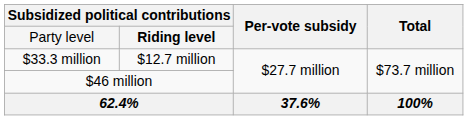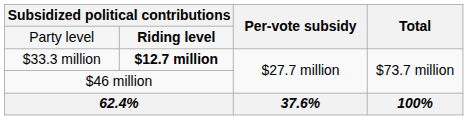$33.3 million | column 2: normal -> bold
